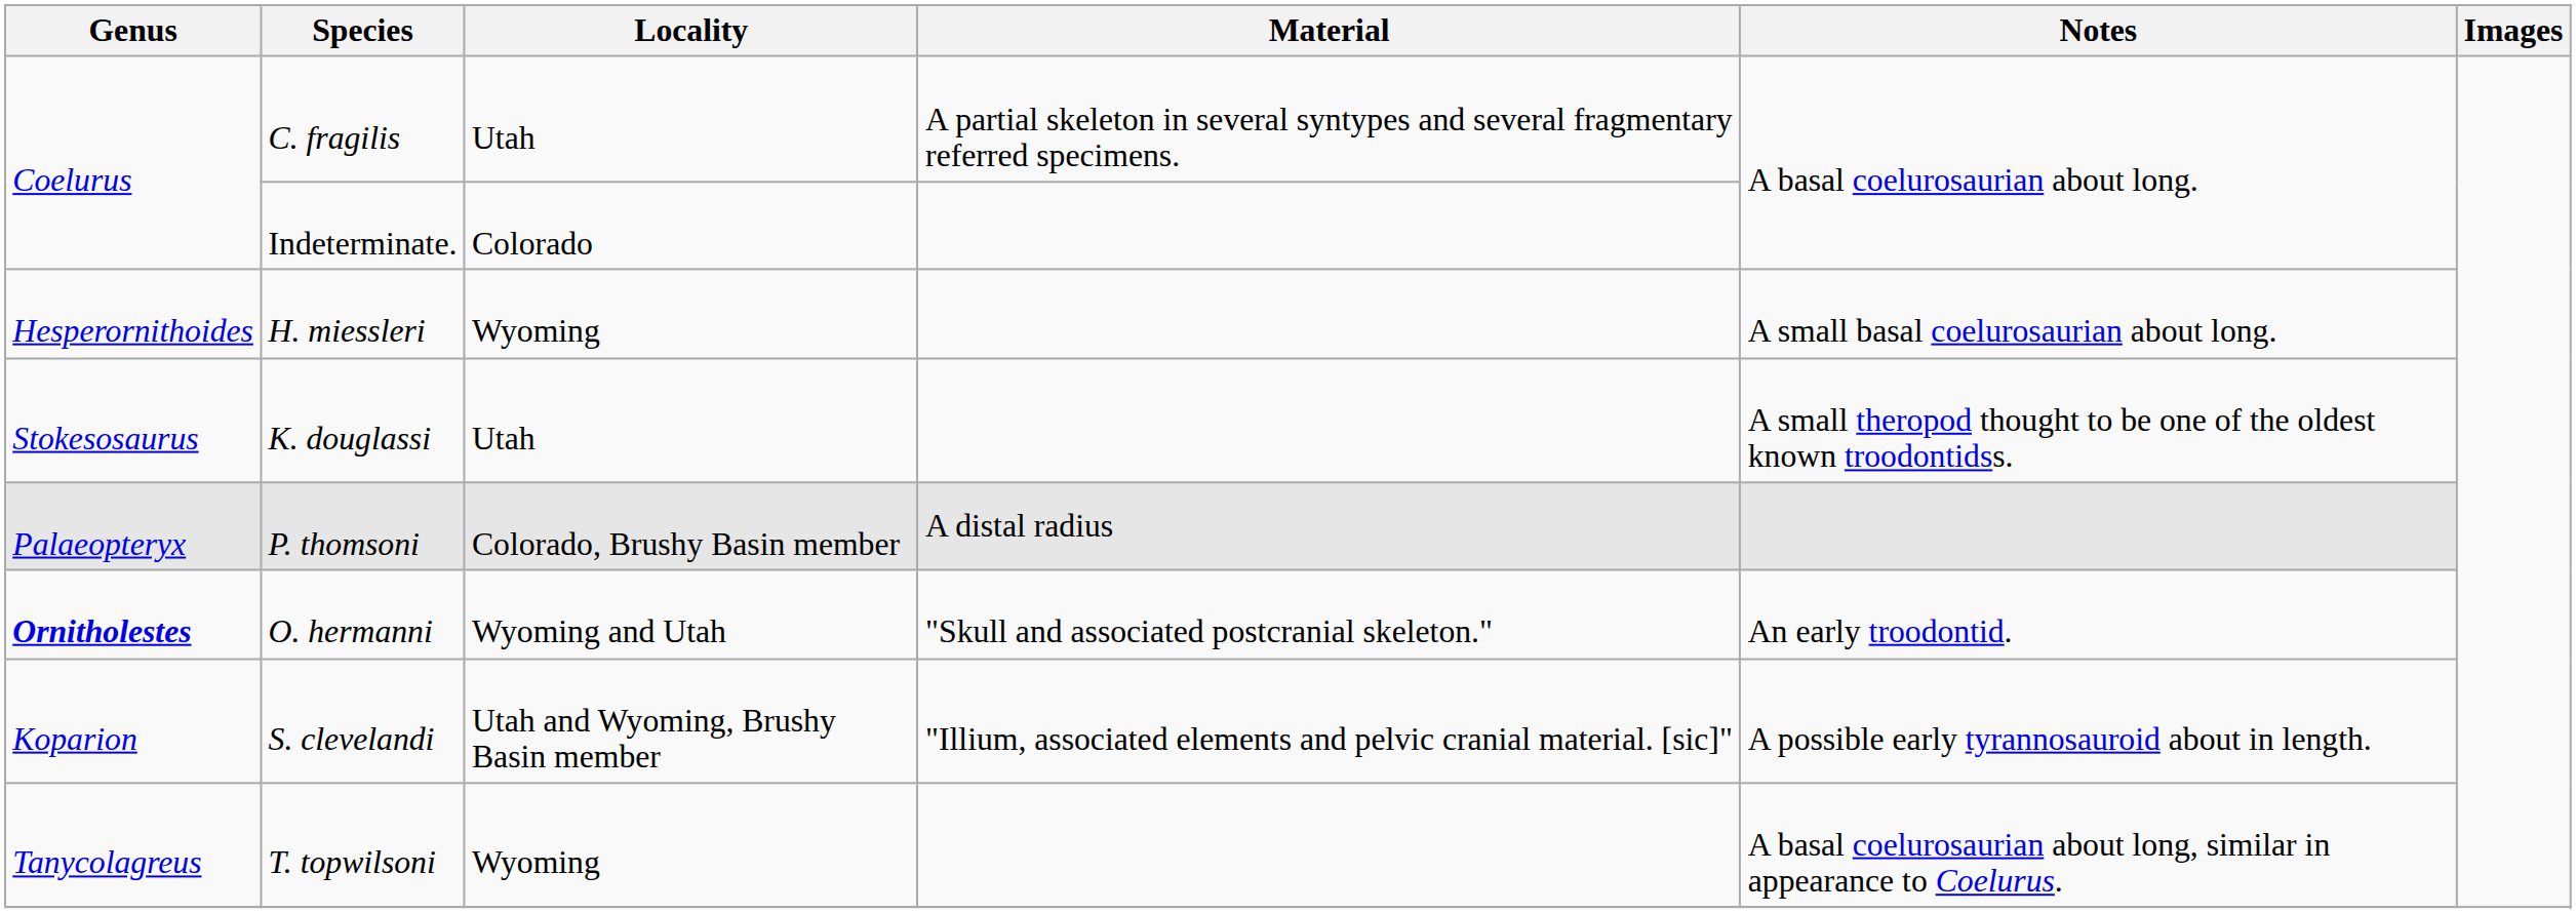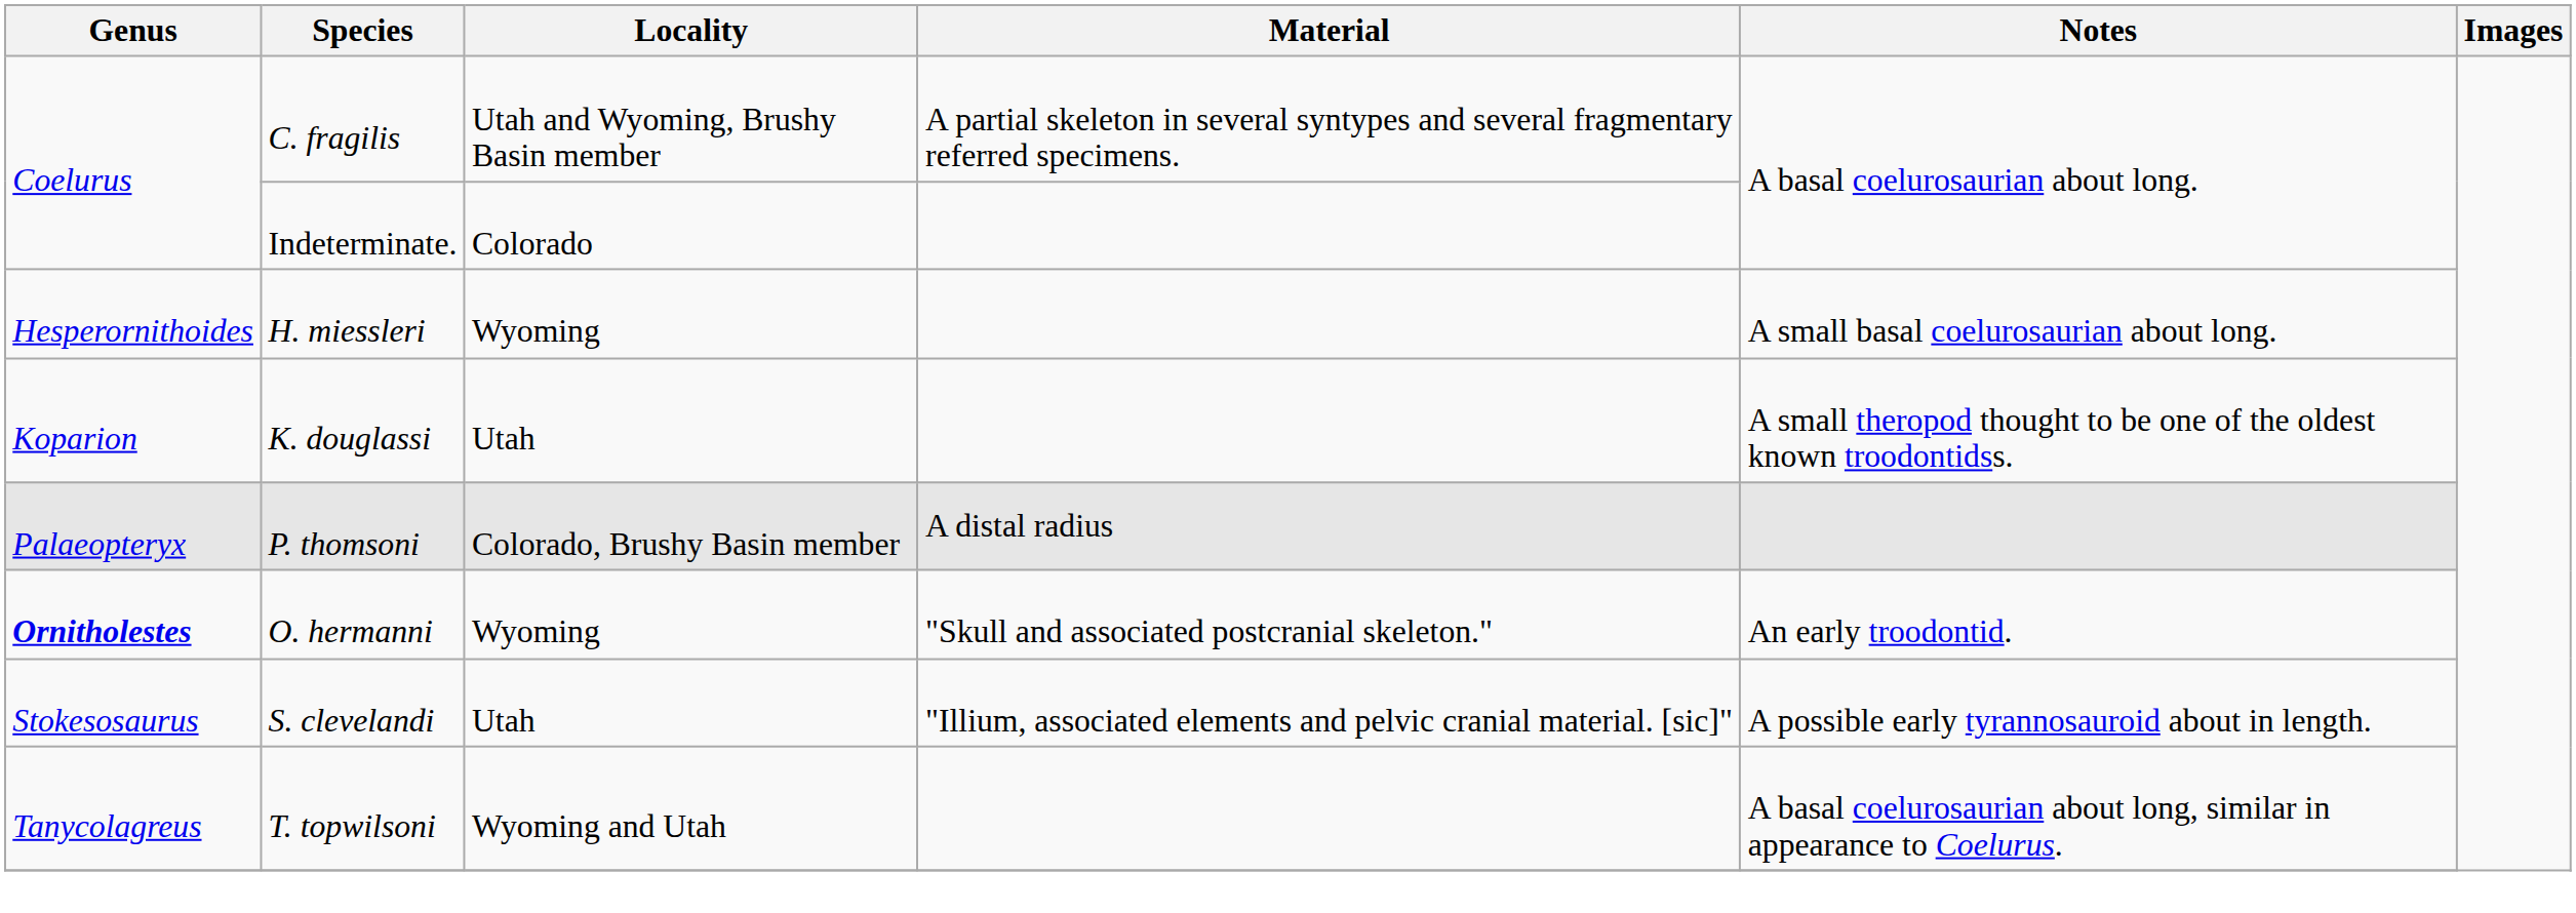C. fragilis | Locality: Utah -> Utah and Wyoming, Brushy Basin member
K. douglassi | Genus: Stokesosaurus -> Koparion
O. hermanni | Locality: Wyoming and Utah -> Wyoming
S. clevelandi | Genus: Koparion -> Stokesosaurus
S. clevelandi | Locality: Utah and Wyoming, Brushy Basin member -> Utah
T. topwilsoni | Locality: Wyoming -> Wyoming and Utah
